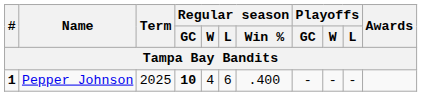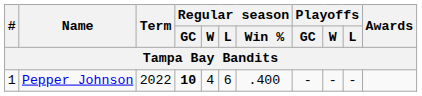Pepper Johnson | #: bold -> normal
Pepper Johnson | Term: 2025 -> 2022
